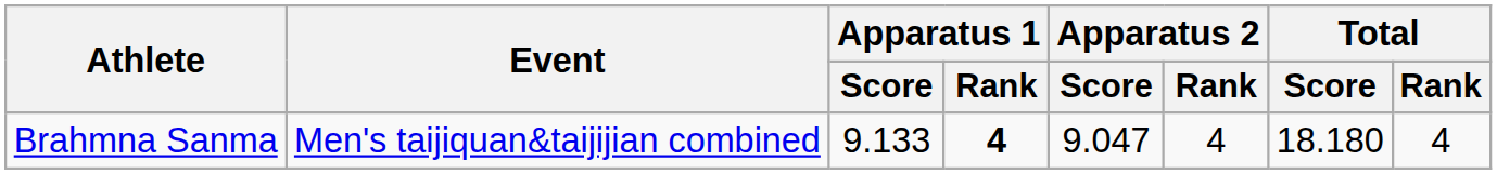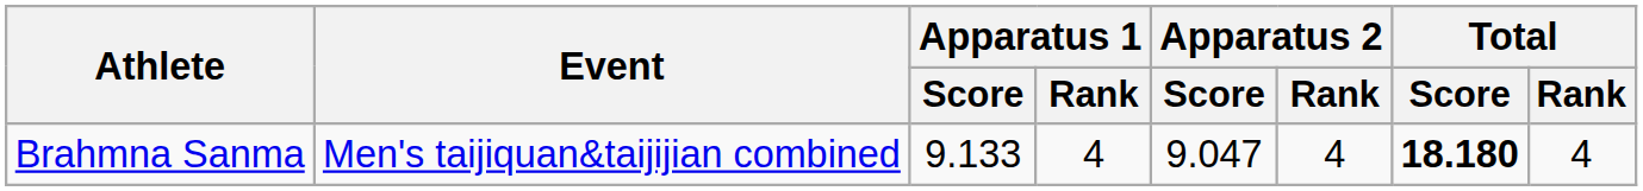row 3 | Apparatus 1 / Rank: bold -> normal
row 3 | Total / Score: normal -> bold
